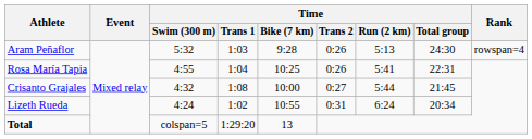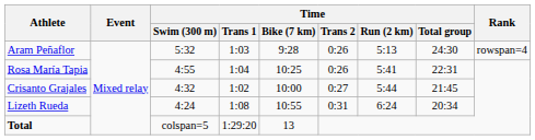Crisanto Grajales | Time / Trans 1: 1:08 -> 1:02
Lizeth Rueda | Time / Trans 1: 1:02 -> 1:08
